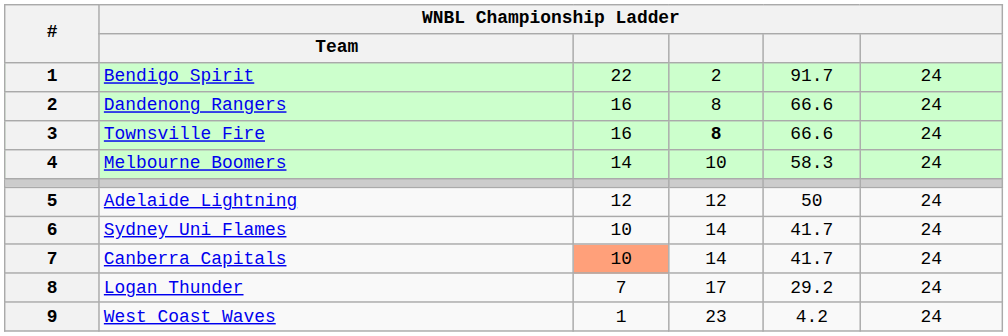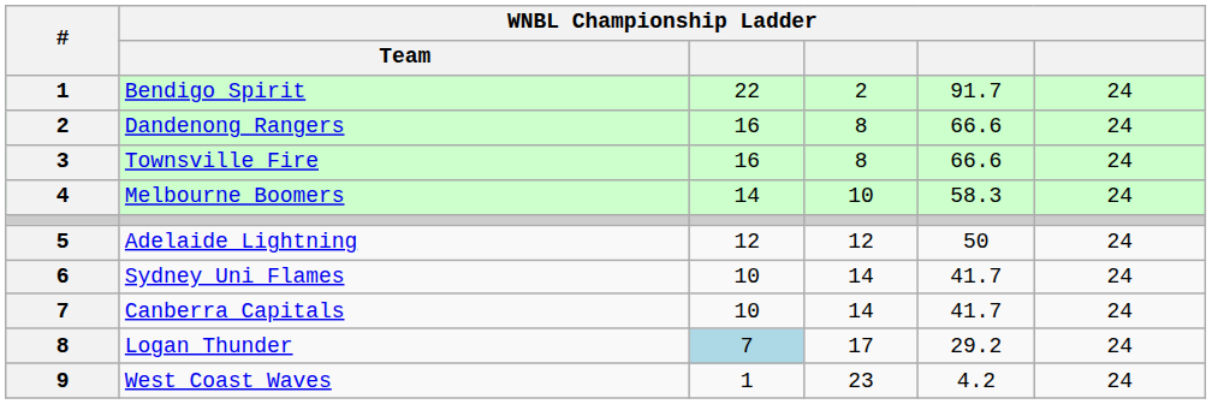Townsville Fire | column 4: bold -> normal
Canberra Capitals | column 3: lightsalmon background -> no background
Logan Thunder | column 3: no background -> lightblue background
